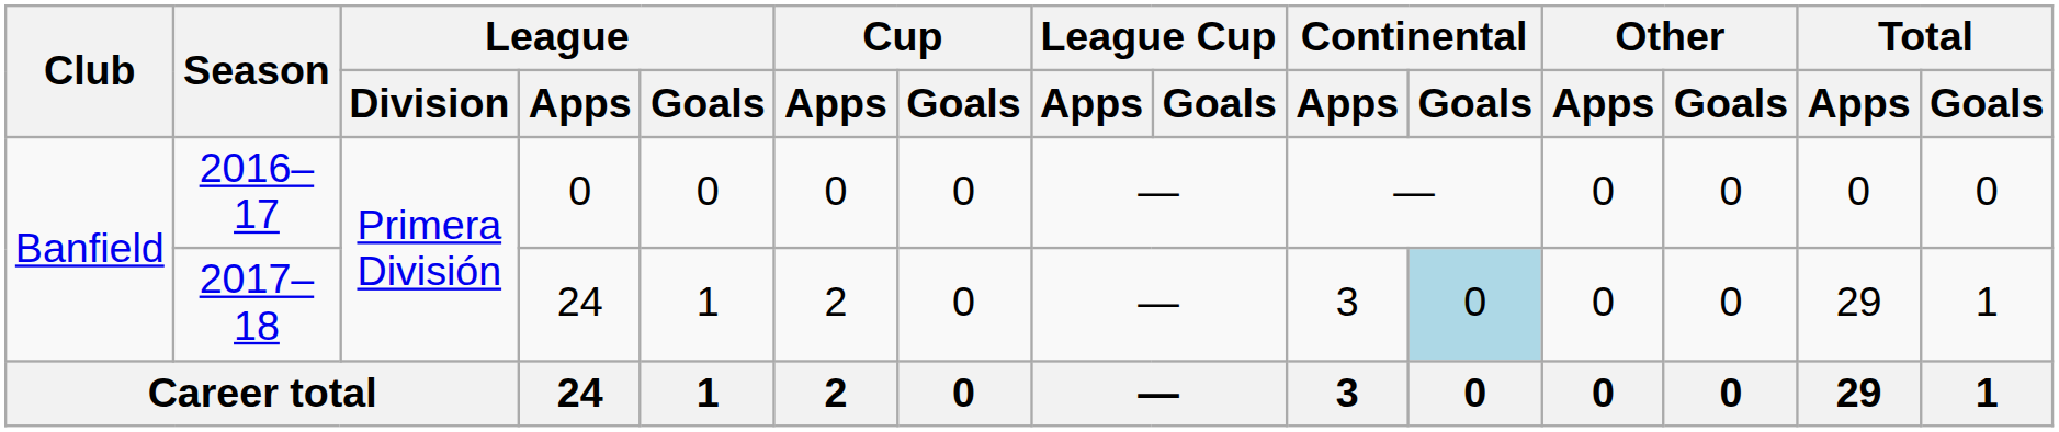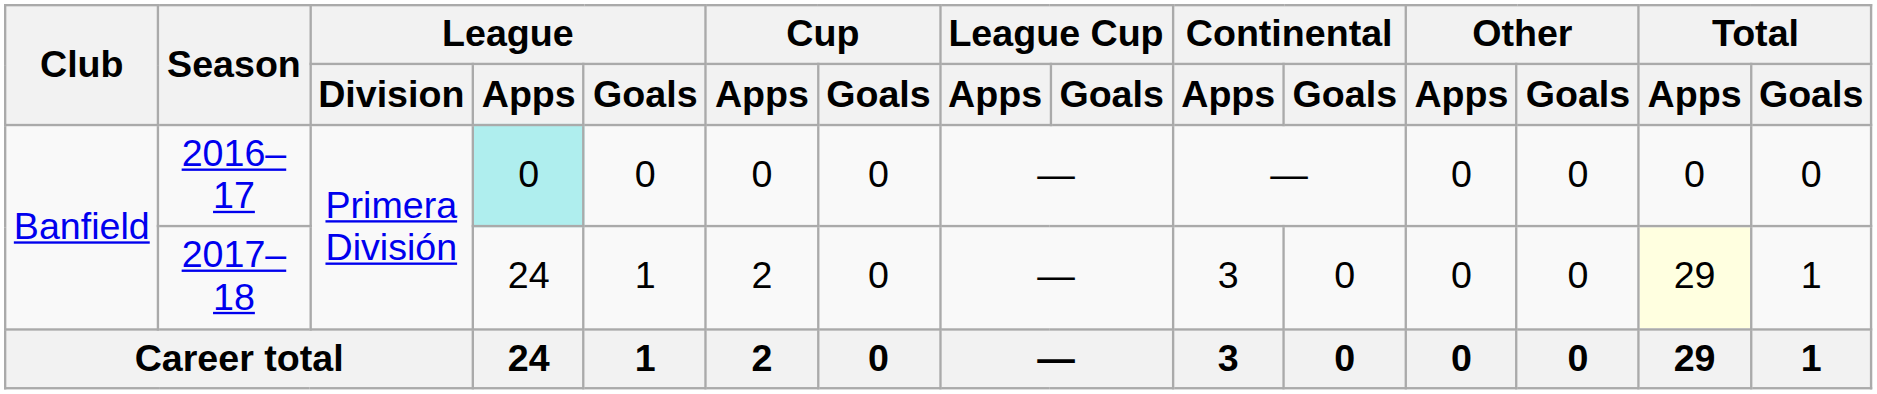2016–17 | League / Apps: no background -> paleturquoise background
2017–18 | Continental / Goals: lightblue background -> no background
2017–18 | Total / Apps: no background -> lightyellow background
